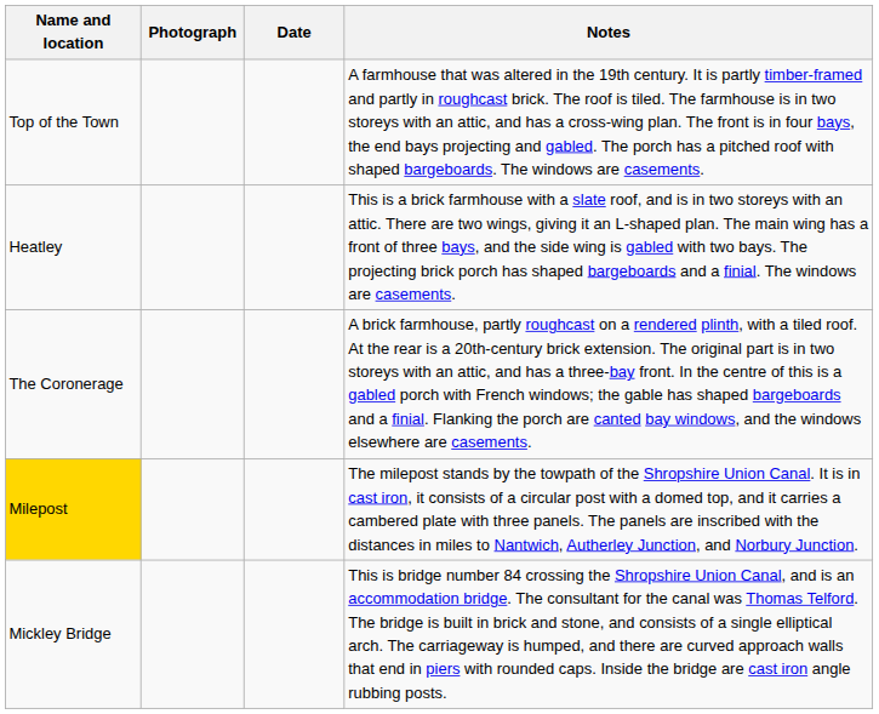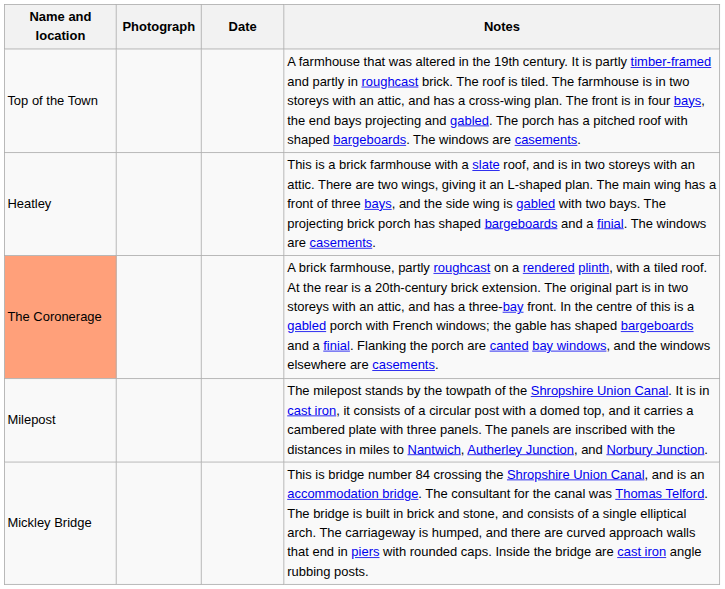The Coronerage | Name and location: no background -> lightsalmon background
Milepost | Name and location: gold background -> no background
